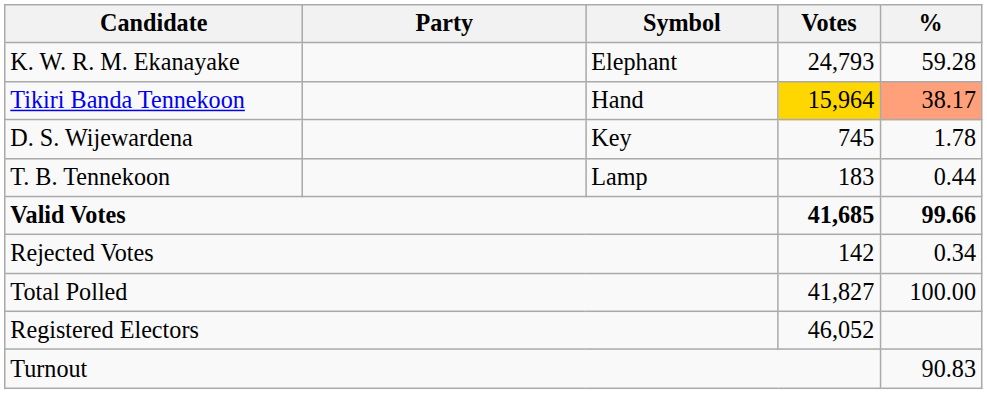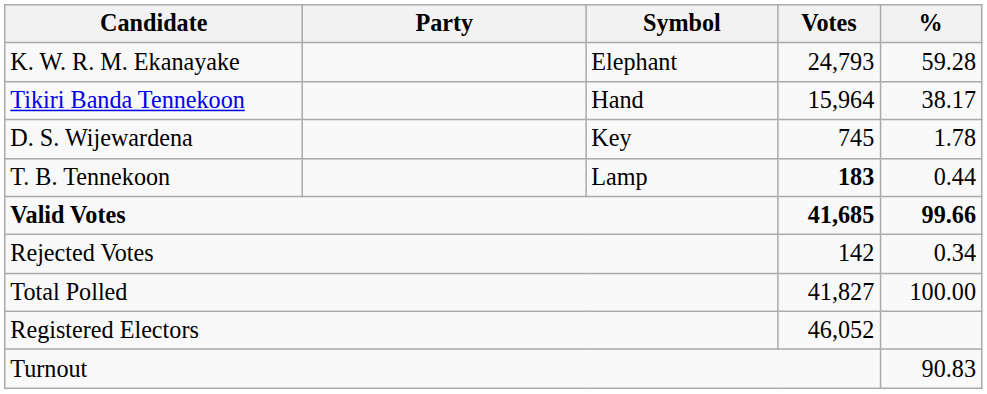Tikiri Banda Tennekoon | Votes: gold background -> no background
Tikiri Banda Tennekoon | %: lightsalmon background -> no background
T. B. Tennekoon | Votes: normal -> bold
